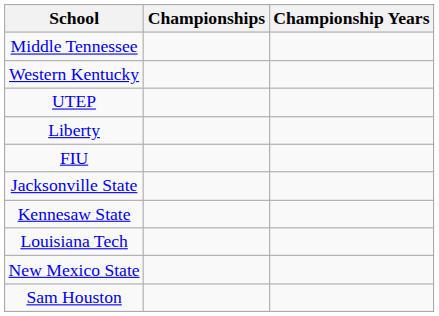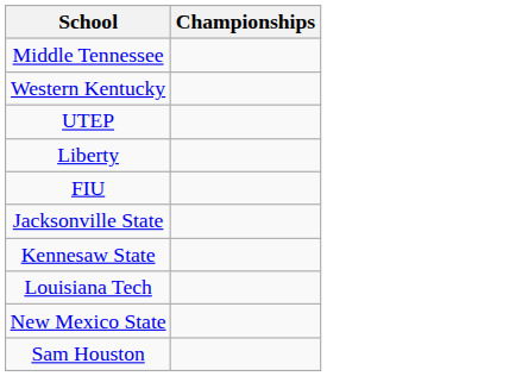- column: Championship Years
